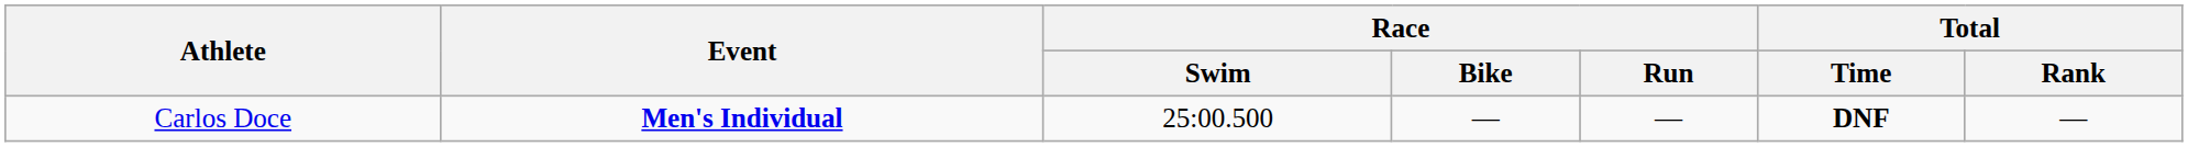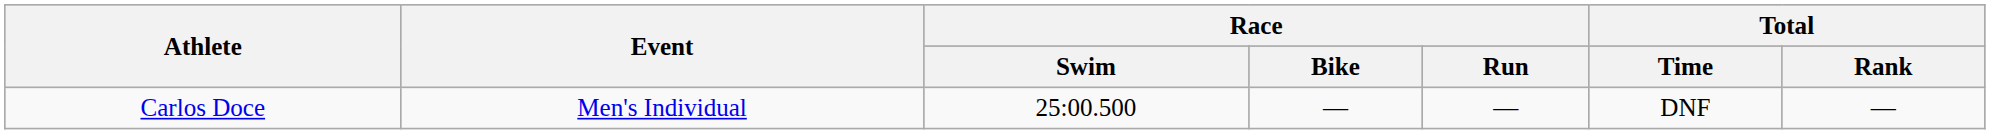Carlos Doce | Event: bold -> normal
Carlos Doce | Total / Time: bold -> normal
